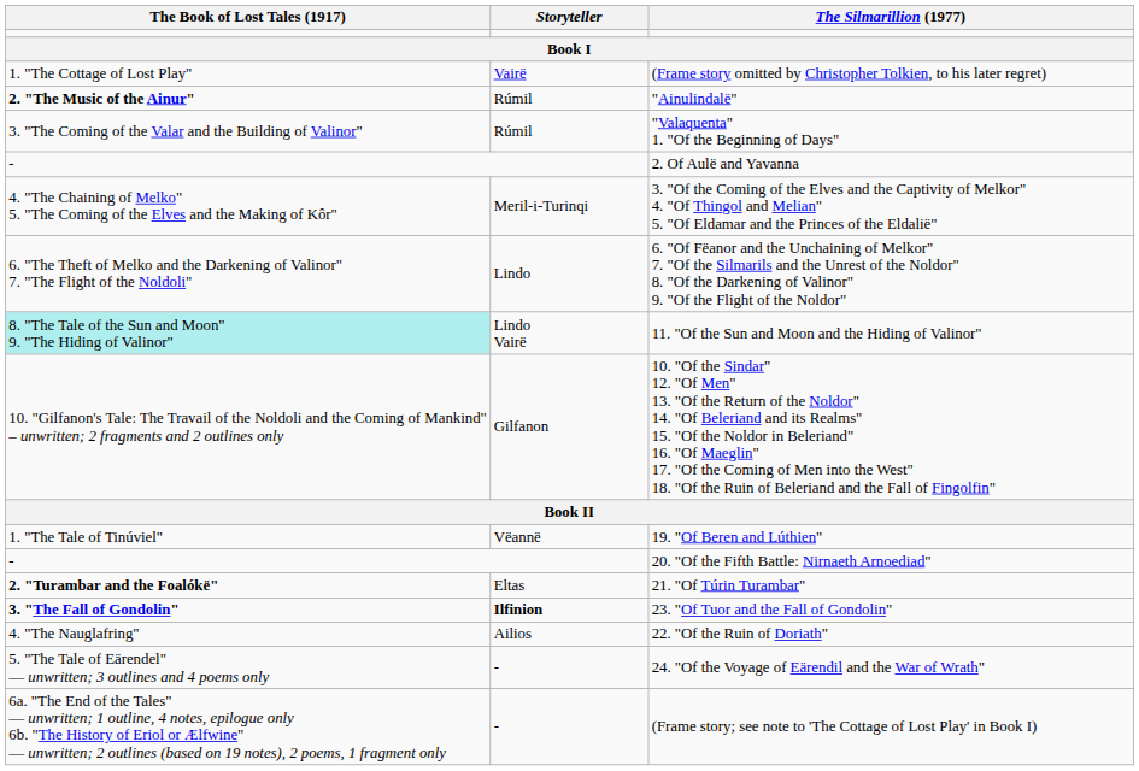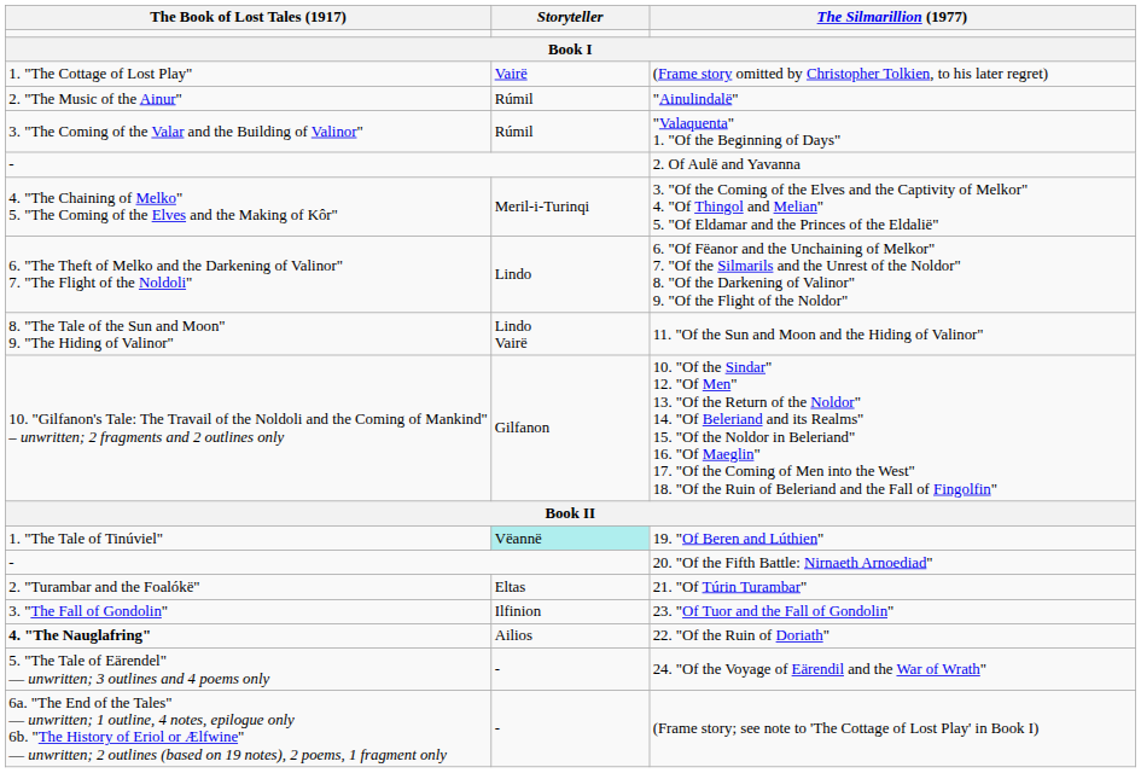"Ainulindalë" | The Book of Lost Tales (1917): bold -> normal
11. "Of the Sun and Moon and the Hiding of Valinor" | The Book of Lost Tales (1917): paleturquoise background -> no background
19. "Of Beren and Lúthien" | Storyteller: no background -> paleturquoise background
21. "Of Túrin Turambar" | The Book of Lost Tales (1917): bold -> normal
23. "Of Tuor and the Fall of Gondolin" | The Book of Lost Tales (1917): bold -> normal
23. "Of Tuor and the Fall of Gondolin" | Storyteller: bold -> normal
22. "Of the Ruin of Doriath" | The Book of Lost Tales (1917): normal -> bold
